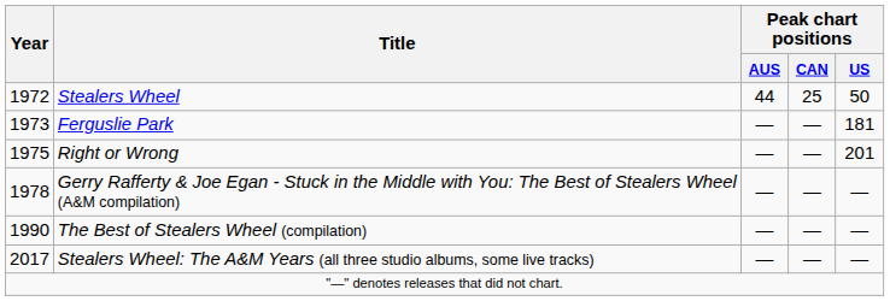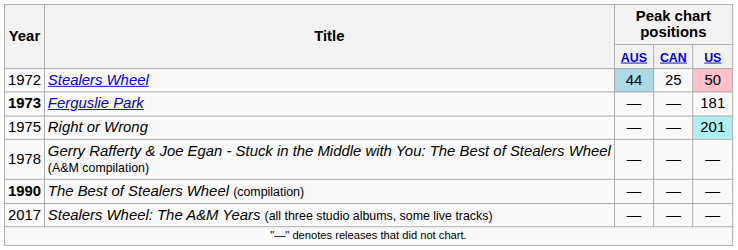Stealers Wheel | Peak chart positions / AUS: no background -> lightblue background
Stealers Wheel | Peak chart positions / US: no background -> pink background
Ferguslie Park | Year: normal -> bold
Right or Wrong | Peak chart positions / US: no background -> paleturquoise background
The Best of Stealers Wheel (compilation) | Year: normal -> bold
